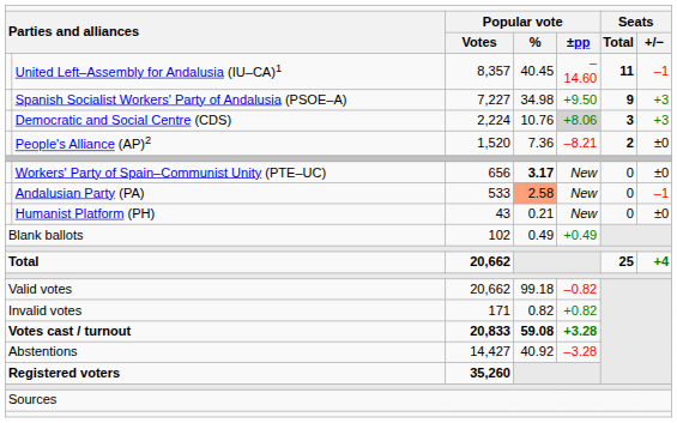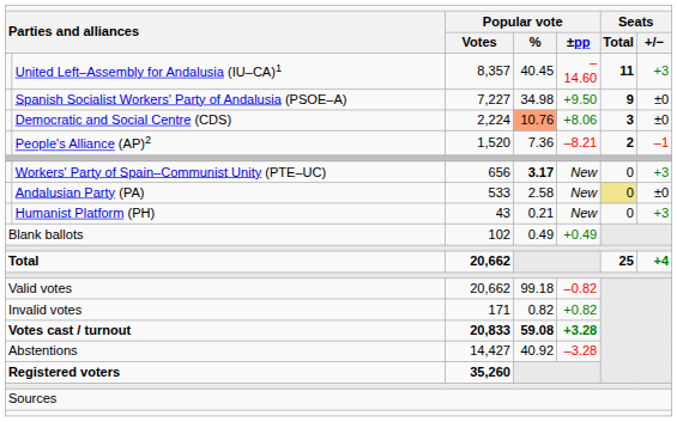United Left–Assembly for Andalusia (IU–CA)1 | column 7: –1 -> +3
Spanish Socialist Workers' Party of Andalusia (PSOE–A) | column 7: +3 -> ±0
Democratic and Social Centre (CDS) | column 4: no background -> lightsalmon background
Democratic and Social Centre (CDS) | column 5: lightgrey background -> no background
Democratic and Social Centre (CDS) | column 7: +3 -> ±0
People's Alliance (AP)2 | column 7: ±0 -> –1
Workers' Party of Spain–Communist Unity (PTE–UC) | column 7: ±0 -> +3
Andalusian Party (PA) | column 4: lightsalmon background -> no background
Andalusian Party (PA) | column 6: no background -> khaki background
Andalusian Party (PA) | column 7: –1 -> ±0
Humanist Platform (PH) | column 7: ±0 -> +3
